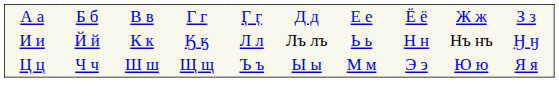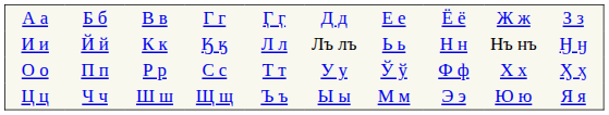+ row: О о | П п | Р р | С с | Т т | У у | Ў ў | Ф ф | Х х | Ӽ ӽ
